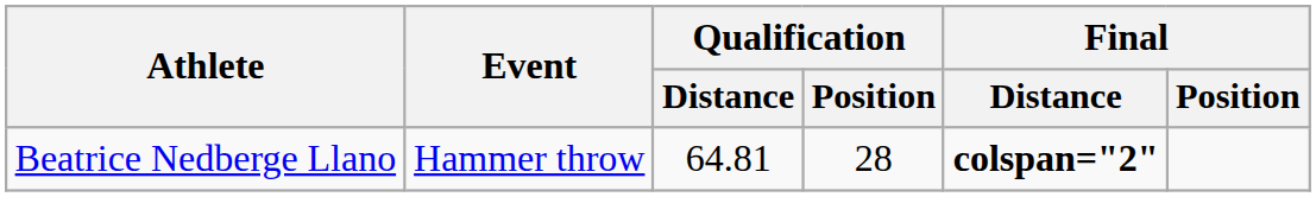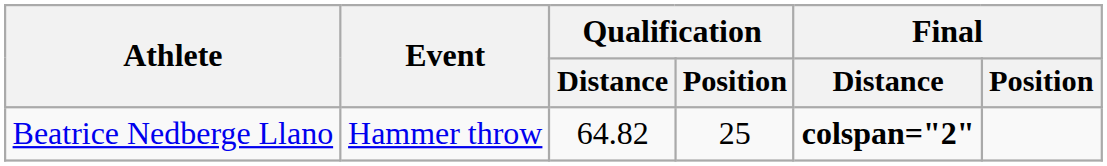Beatrice Nedberge Llano | Qualification / Distance: 64.81 -> 64.82
Beatrice Nedberge Llano | Qualification / Position: 28 -> 25
